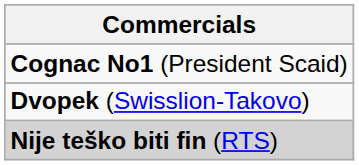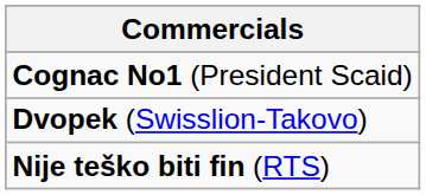row 4 | column 1: lightgrey background -> no background
